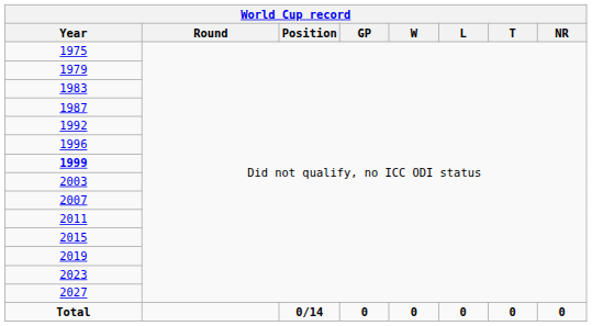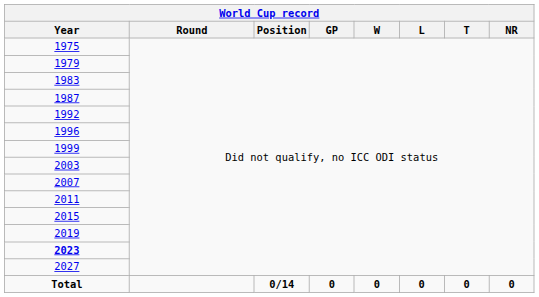1999 | World Cup record / Year: bold -> normal
2023 | World Cup record / Year: normal -> bold
